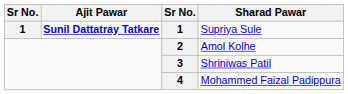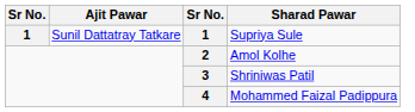Supriya Sule | Ajit Pawar: bold -> normal
